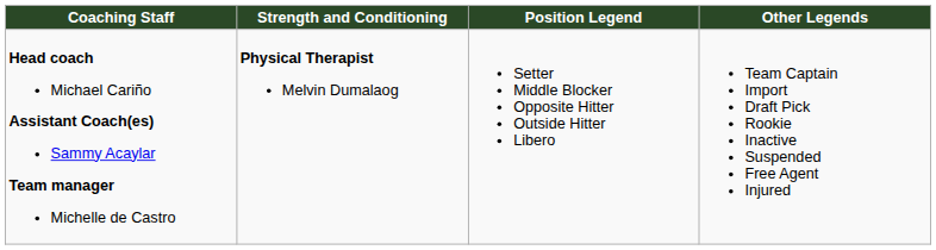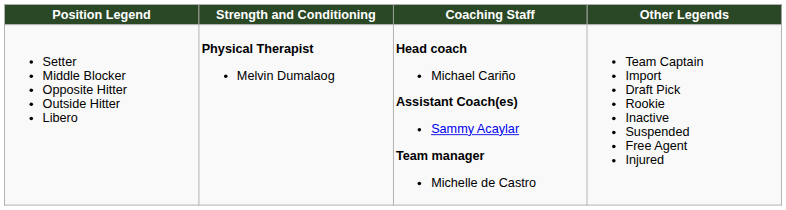columns swapped: Coaching Staff <-> Position Legend
